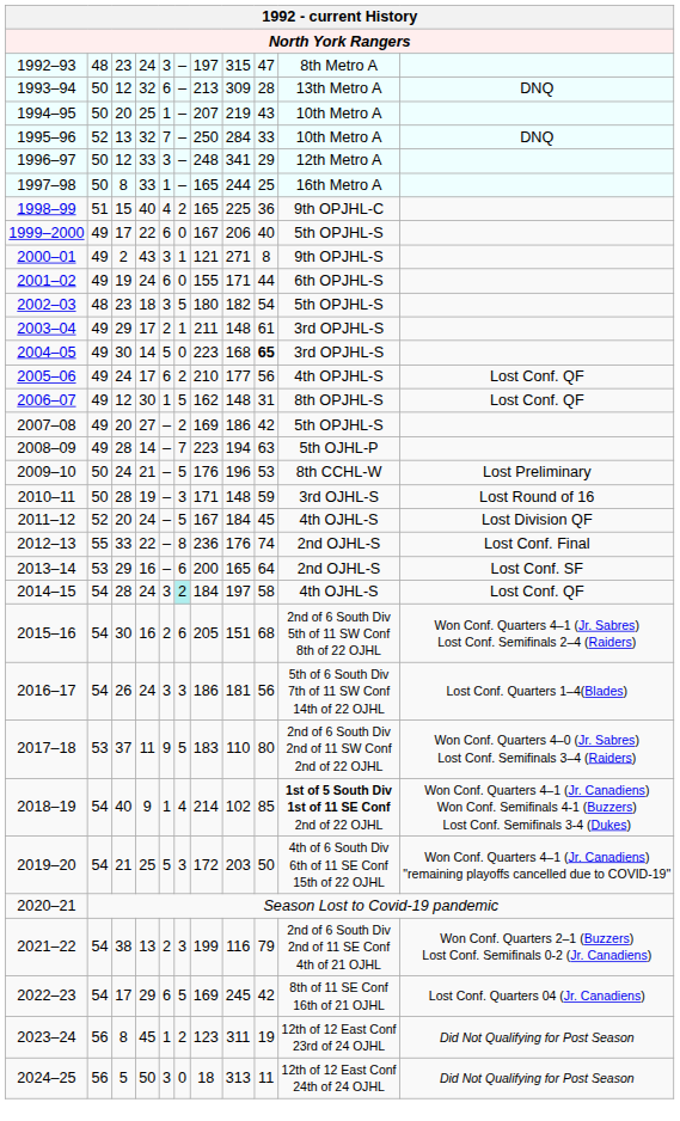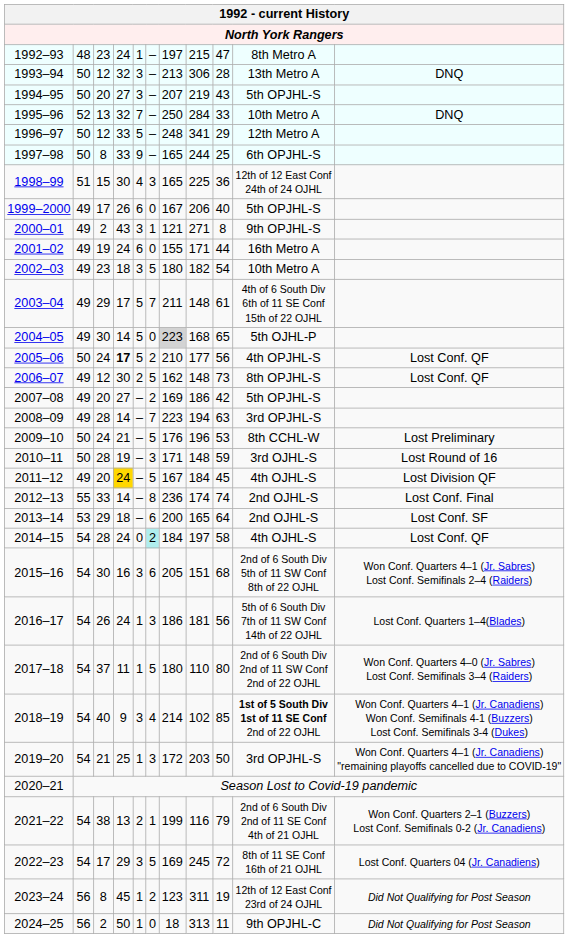1992–93 | column 5: 3 -> 1
1992–93 | column 8: 315 -> 215
1993–94 | column 5: 6 -> 3
1993–94 | column 8: 309 -> 306
1994–95 | column 4: 25 -> 27
1994–95 | column 5: 1 -> 3
1994–95 | column 10: 10th Metro A -> 5th OPJHL-S
1996–97 | column 5: 3 -> 5
1997–98 | column 5: 1 -> 9
1997–98 | column 10: 16th Metro A -> 6th OPJHL-S
1998–99 | column 4: 40 -> 30
1998–99 | column 6: 2 -> 3
1998–99 | column 10: 9th OPJHL-C -> 12th of 12 East Conf 24th of 24 OJHL
1999–2000 | column 4: 22 -> 26
2001–02 | column 10: 6th OPJHL-S -> 16th Metro A
2002–03 | column 2: 48 -> 49
2002–03 | column 10: 5th OPJHL-S -> 10th Metro A
2003–04 | column 5: 2 -> 5
2003–04 | column 6: 1 -> 7
2003–04 | column 10: 3rd OPJHL-S -> 4th of 6 South Div 6th of 11 SE Conf 15th of 22 OJHL
2004–05 | column 7: no background -> lightgrey background
2004–05 | column 9: bold -> normal
2004–05 | column 10: 3rd OPJHL-S -> 5th OJHL-P
2005–06 | column 2: 49 -> 50
2005–06 | column 4: normal -> bold
2005–06 | column 5: 6 -> 5
2006–07 | column 5: 1 -> 2
2006–07 | column 9: 31 -> 73
2008–09 | column 10: 5th OJHL-P -> 3rd OPJHL-S
2011–12 | column 2: 52 -> 49
2011–12 | column 4: no background -> gold background
2012–13 | column 4: 22 -> 14
2012–13 | column 8: 176 -> 174
2013–14 | column 4: 16 -> 18
2014–15 | column 5: 3 -> 0
2015–16 | column 5: 2 -> 3
2016–17 | column 5: 3 -> 1
2017–18 | column 2: 53 -> 54
2017–18 | column 5: 9 -> 1
2017–18 | column 7: 183 -> 180
2018–19 | column 5: 1 -> 3
2019–20 | column 5: 5 -> 1
2019–20 | column 10: 4th of 6 South Div 6th of 11 SE Conf 15th of 22 OJHL -> 3rd OPJHL-S
2021–22 | column 6: 3 -> 1
2022–23 | column 5: 6 -> 3
2022–23 | column 9: 42 -> 72
2024–25 | column 3: 5 -> 2
2024–25 | column 5: 3 -> 1
2024–25 | column 10: 12th of 12 East Conf 24th of 24 OJHL -> 9th OPJHL-C
